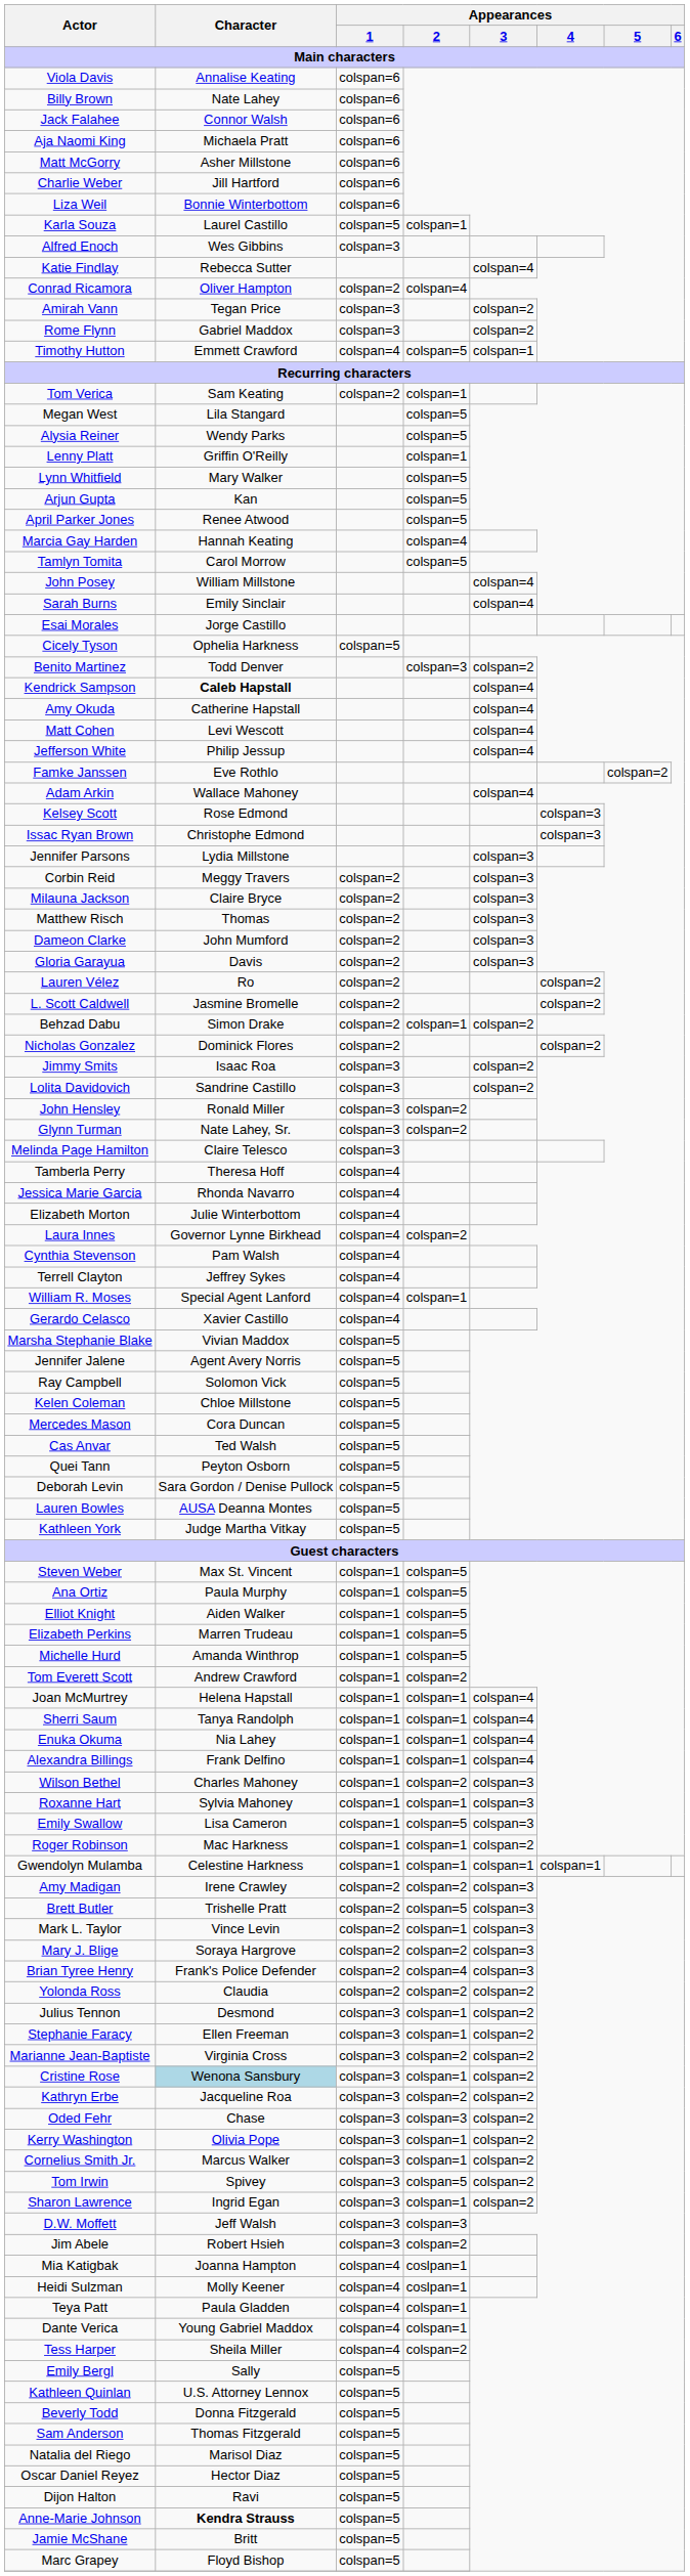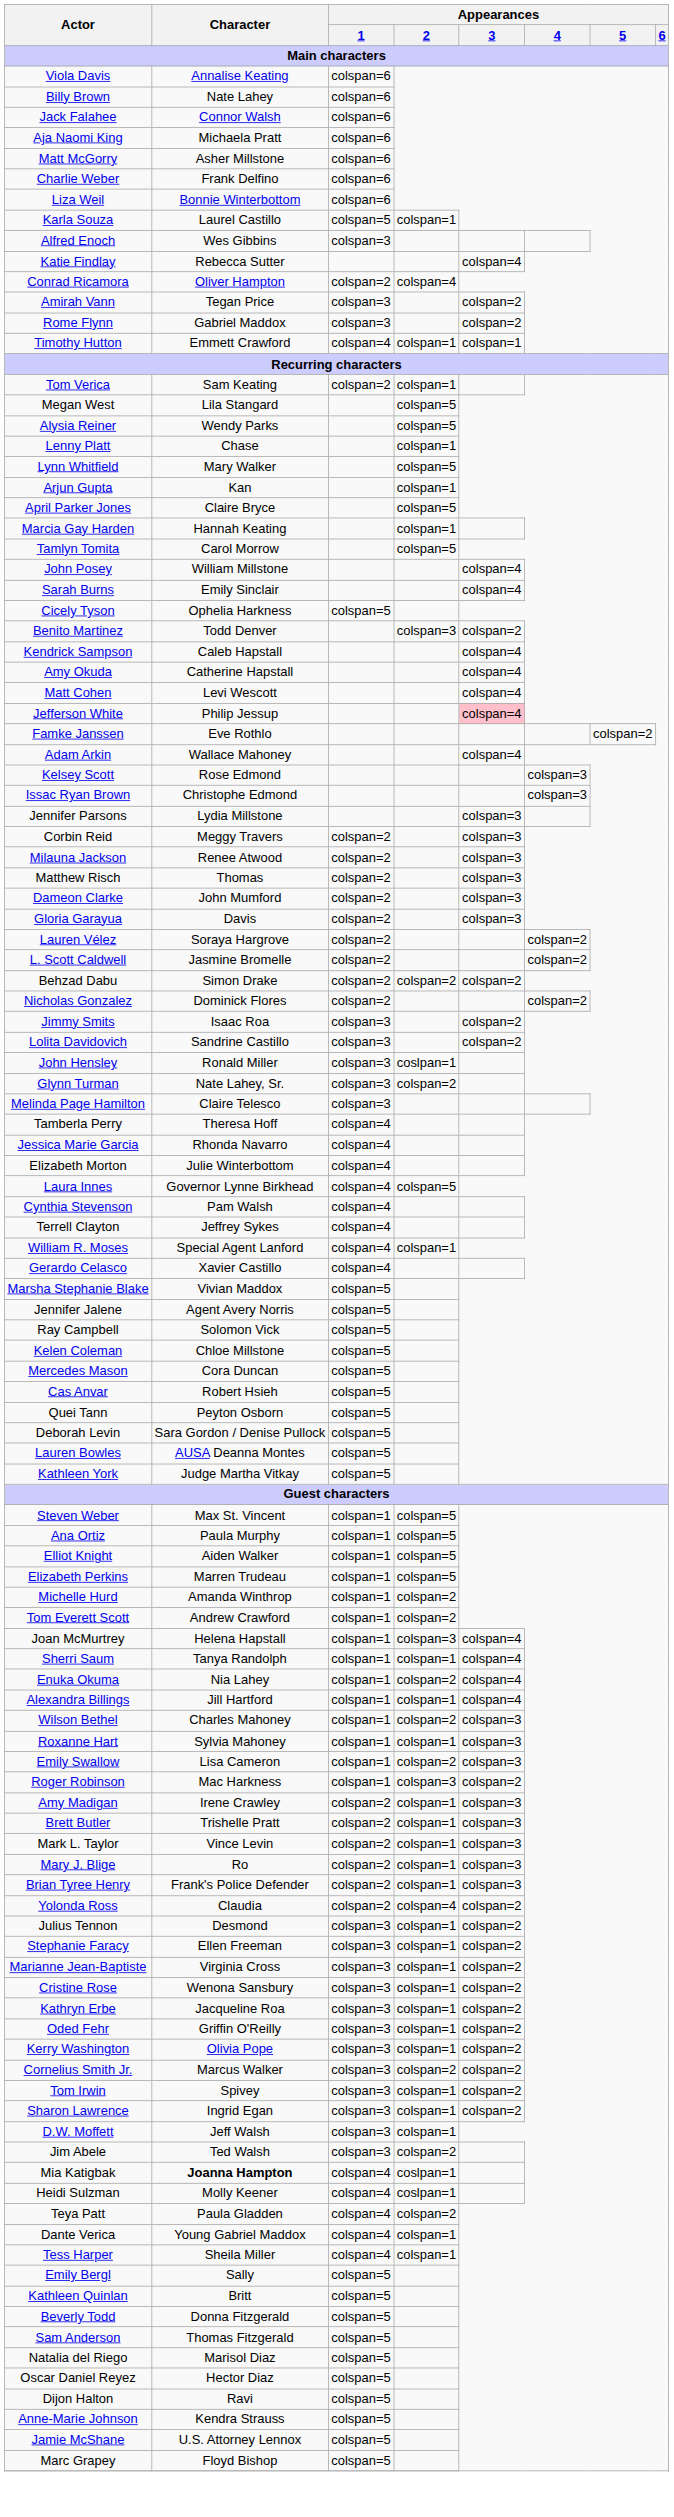Charlie Weber | Character: Jill Hartford -> Frank Delfino
Timothy Hutton | Appearances / 2: colspan=5 -> colspan=1
Lenny Platt | Character: Griffin O'Reilly -> Chase
Arjun Gupta | Appearances / 2: colspan=5 -> colspan=1
April Parker Jones | Character: Renee Atwood -> Claire Bryce
Marcia Gay Harden | Appearances / 2: colspan=4 -> colspan=1
- row: Esai Morales | Jorge Castillo
Kendrick Sampson | Character: bold -> normal
Jefferson White | Appearances / 3: no background -> pink background
Milauna Jackson | Character: Claire Bryce -> Renee Atwood
Lauren Vélez | Character: Ro -> Soraya Hargrove
Behzad Dabu | Appearances / 2: colspan=1 -> colspan=2
John Hensley | Appearances / 2: colspan=2 -> coslpan=1
Laura Innes | Appearances / 2: colspan=2 -> colspan=5
Cas Anvar | Character: Ted Walsh -> Robert Hsieh
Michelle Hurd | Appearances / 2: colspan=5 -> colspan=2
Joan McMurtrey | Appearances / 2: colspan=1 -> colspan=3
Enuka Okuma | Appearances / 2: colspan=1 -> colspan=2
Alexandra Billings | Character: Frank Delfino -> Jill Hartford
Emily Swallow | Appearances / 2: colspan=5 -> colspan=2
Roger Robinson | Appearances / 2: colspan=1 -> colspan=3
- row: Gwendolyn Mulamba | Celestine Harkness | colspan=1 | colspan=1 | colspan=1 | colspan=1
Amy Madigan | Appearances / 2: colspan=2 -> colspan=1
Brett Butler | Appearances / 2: colspan=5 -> colspan=1
Mary J. Blige | Character: Soraya Hargrove -> Ro
Mary J. Blige | Appearances / 2: colspan=2 -> colspan=1
Brian Tyree Henry | Appearances / 2: colspan=4 -> colspan=1
Yolonda Ross | Appearances / 2: colspan=2 -> colspan=4
Marianne Jean-Baptiste | Appearances / 2: colspan=2 -> colspan=1
Cristine Rose | Character: lightblue background -> no background
Kathryn Erbe | Appearances / 2: colspan=2 -> colspan=1
Oded Fehr | Character: Chase -> Griffin O'Reilly
Oded Fehr | Appearances / 2: colspan=3 -> colspan=1
Cornelius Smith Jr. | Appearances / 2: colspan=1 -> colspan=2
Tom Irwin | Appearances / 2: colspan=5 -> colspan=1
D.W. Moffett | Appearances / 2: colspan=3 -> colspan=1
Jim Abele | Character: Robert Hsieh -> Ted Walsh
Mia Katigbak | Character: normal -> bold
Teya Patt | Appearances / 2: colspan=1 -> colspan=2
Tess Harper | Appearances / 2: colspan=2 -> colspan=1
Kathleen Quinlan | Character: U.S. Attorney Lennox -> Britt
Anne-Marie Johnson | Character: bold -> normal
Jamie McShane | Character: Britt -> U.S. Attorney Lennox
